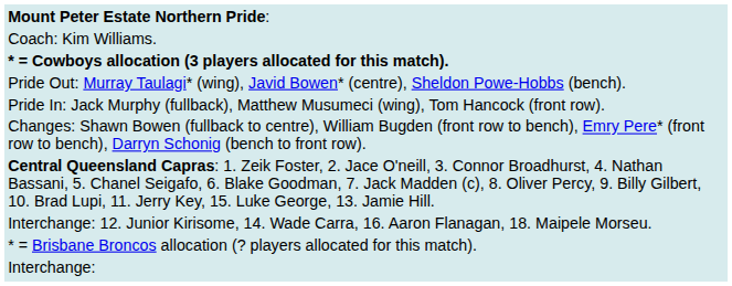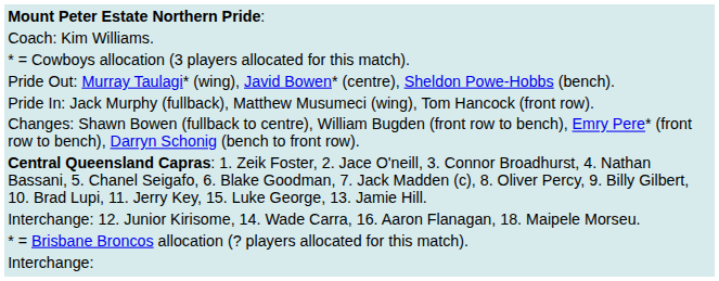row 3 | column 1: bold -> normal
